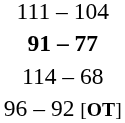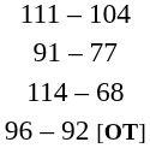91 – 77 | column 1: bold -> normal
